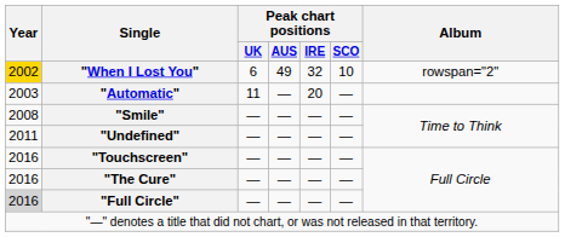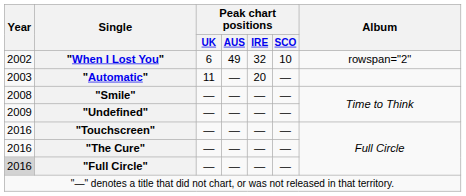"When I Lost You" | Year: gold background -> no background
"Undefined" | Year: 2011 -> 2009
